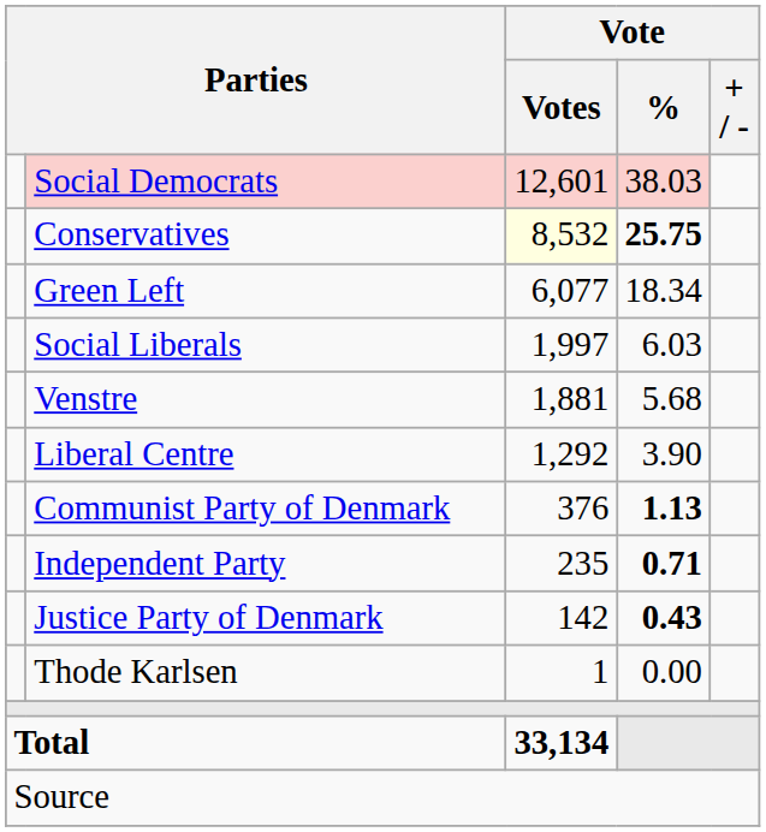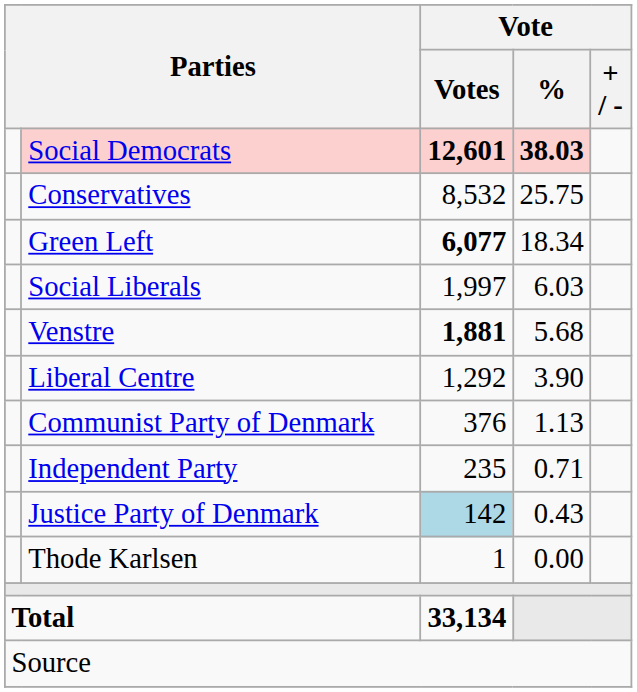Social Democrats | Vote / Votes: normal -> bold
Social Democrats | Vote / %: normal -> bold
Conservatives | Vote / Votes: lightyellow background -> no background
Conservatives | Vote / %: bold -> normal
Green Left | Vote / Votes: normal -> bold
Venstre | Vote / Votes: normal -> bold
Communist Party of Denmark | Vote / %: bold -> normal
Independent Party | Vote / %: bold -> normal
Justice Party of Denmark | Vote / Votes: no background -> lightblue background
Justice Party of Denmark | Vote / %: bold -> normal
